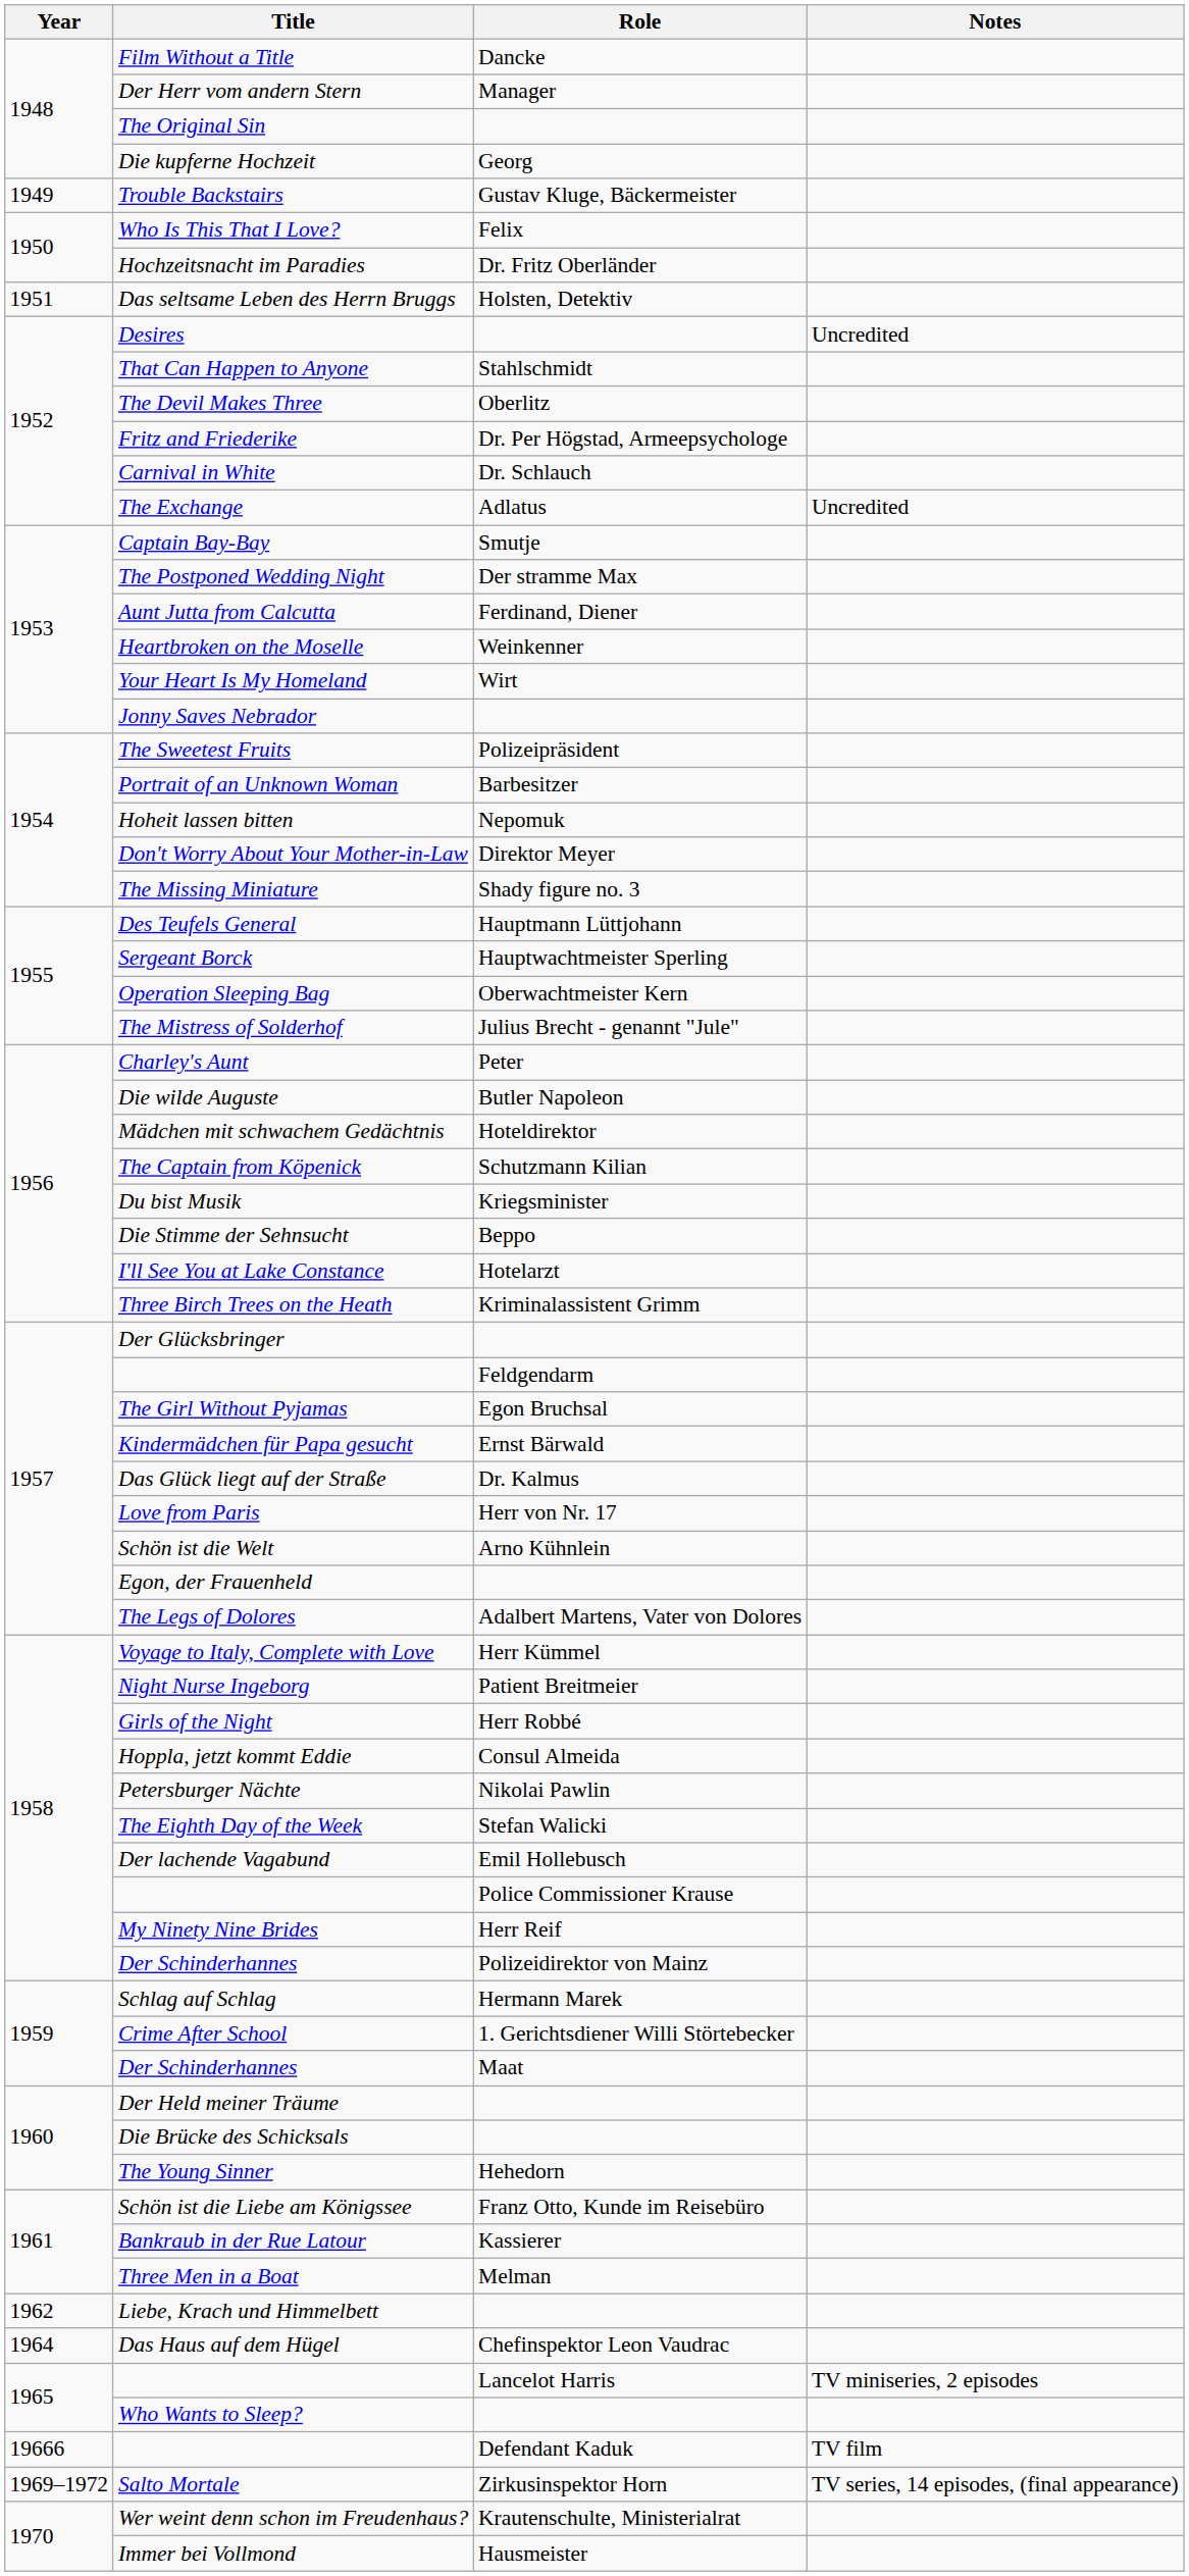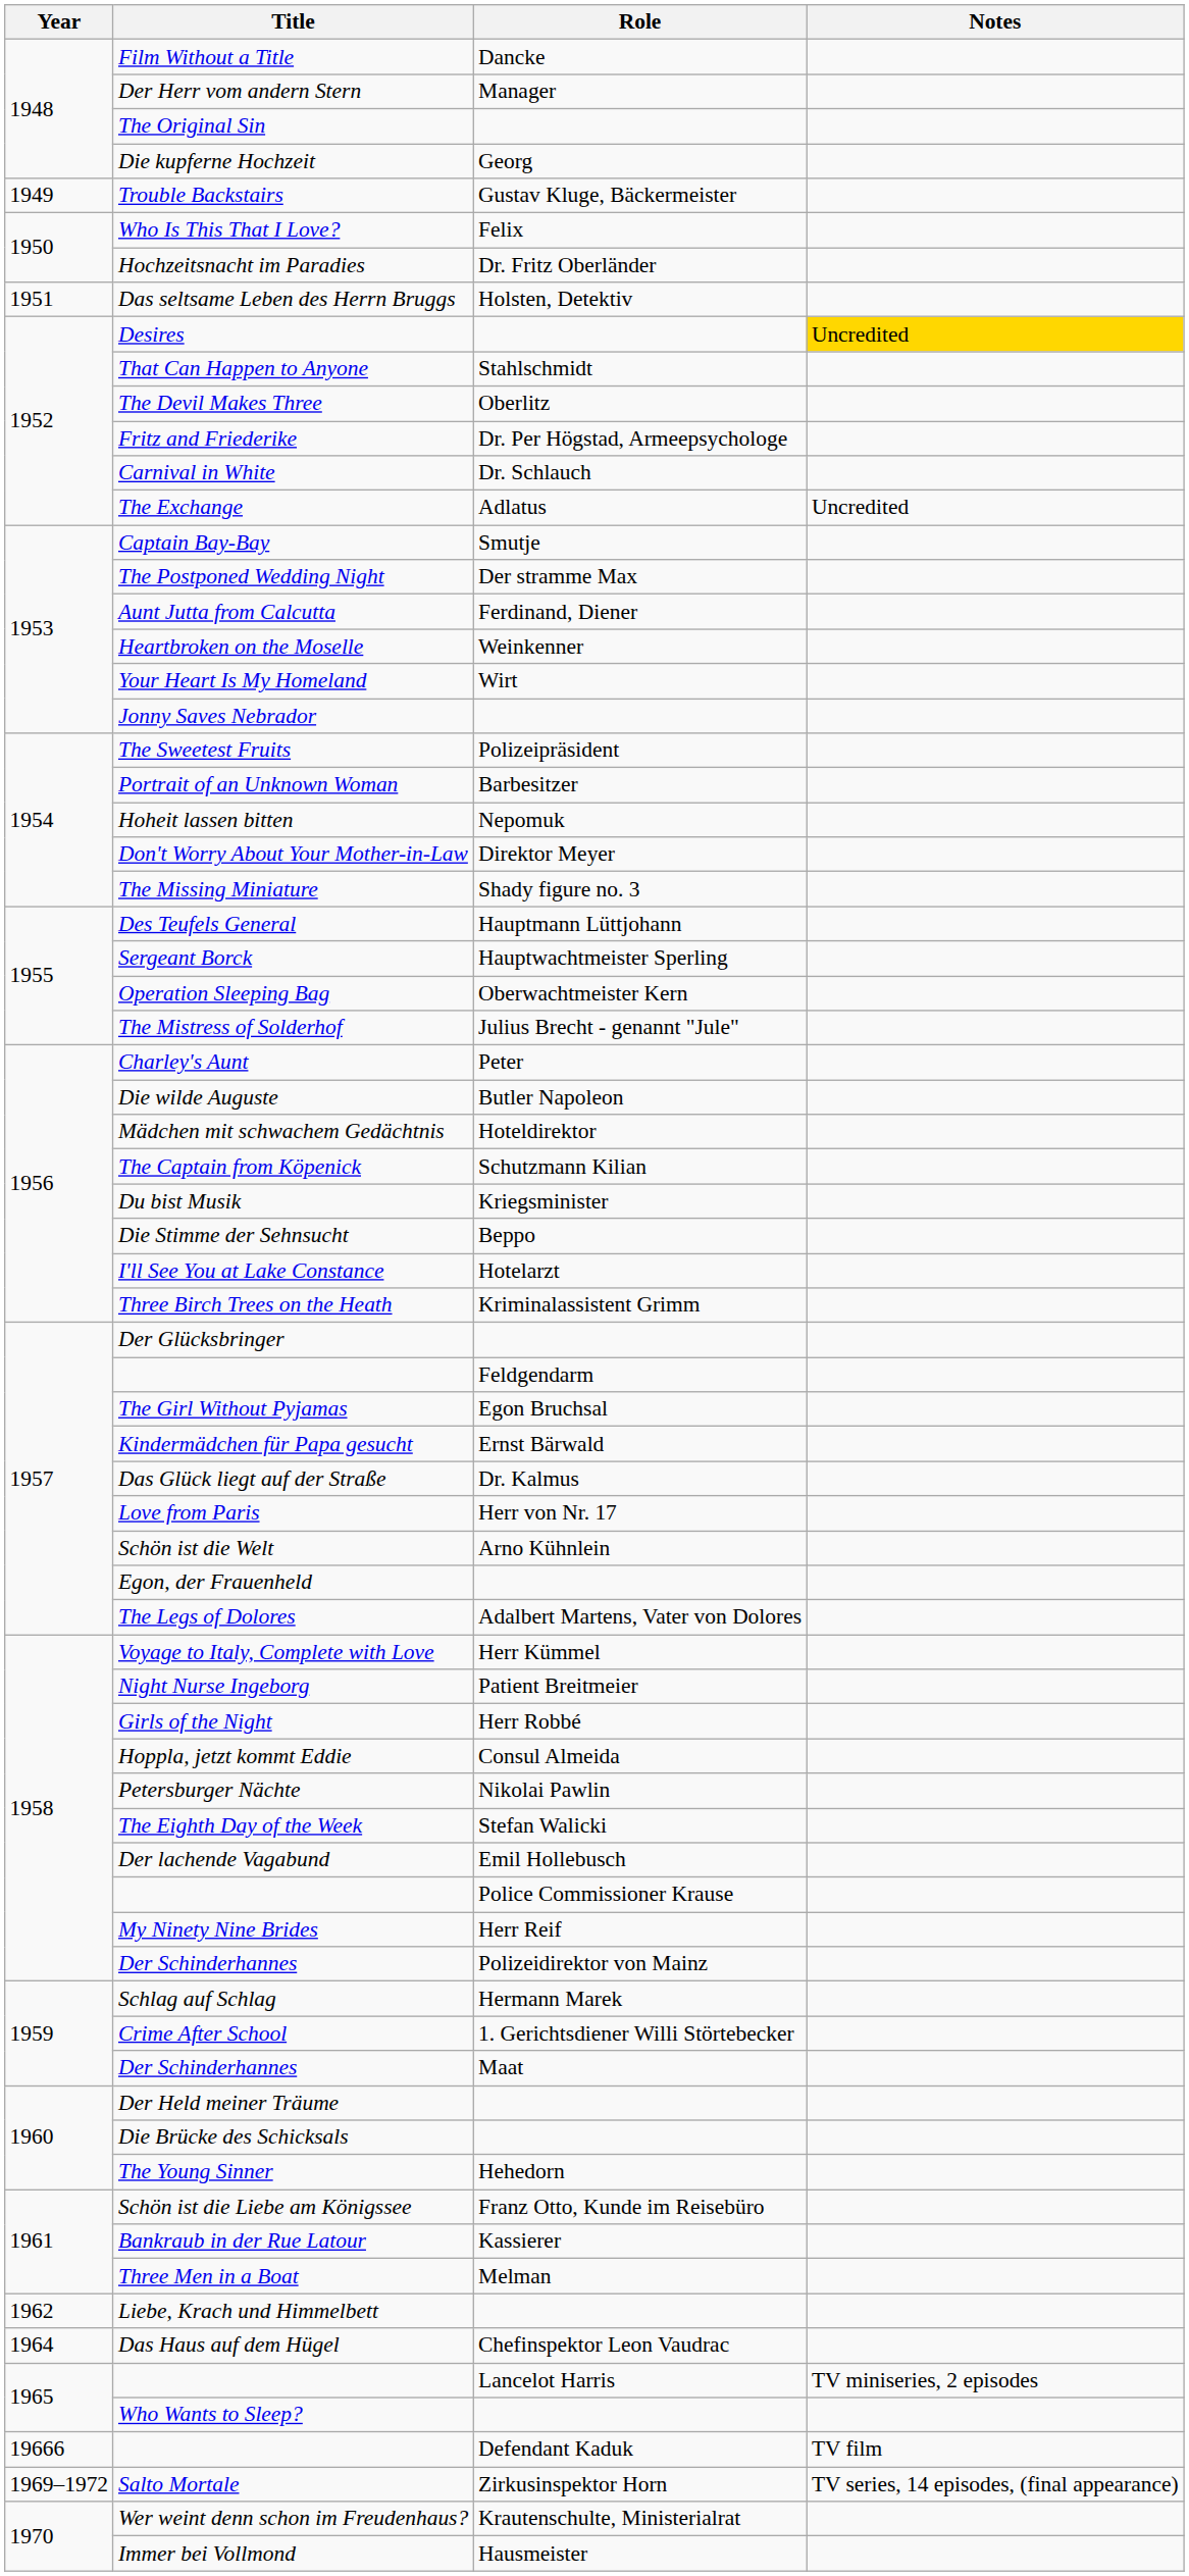Desires | Notes: no background -> gold background
